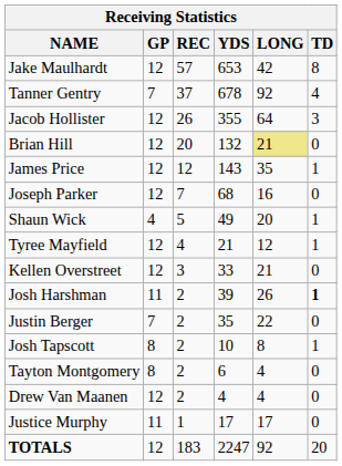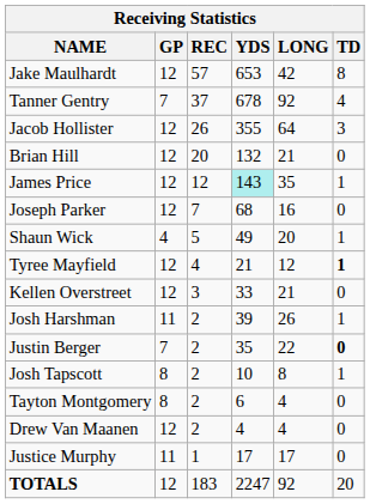Brian Hill | LONG: khaki background -> no background
James Price | YDS: no background -> paleturquoise background
Tyree Mayfield | TD: normal -> bold
Josh Harshman | TD: bold -> normal
Justin Berger | TD: normal -> bold
